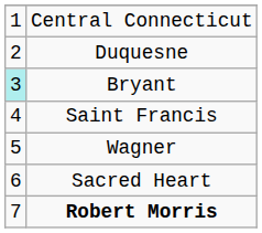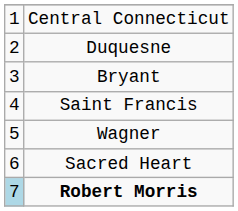Bryant | column 1: paleturquoise background -> no background
Robert Morris | column 1: no background -> lightblue background
